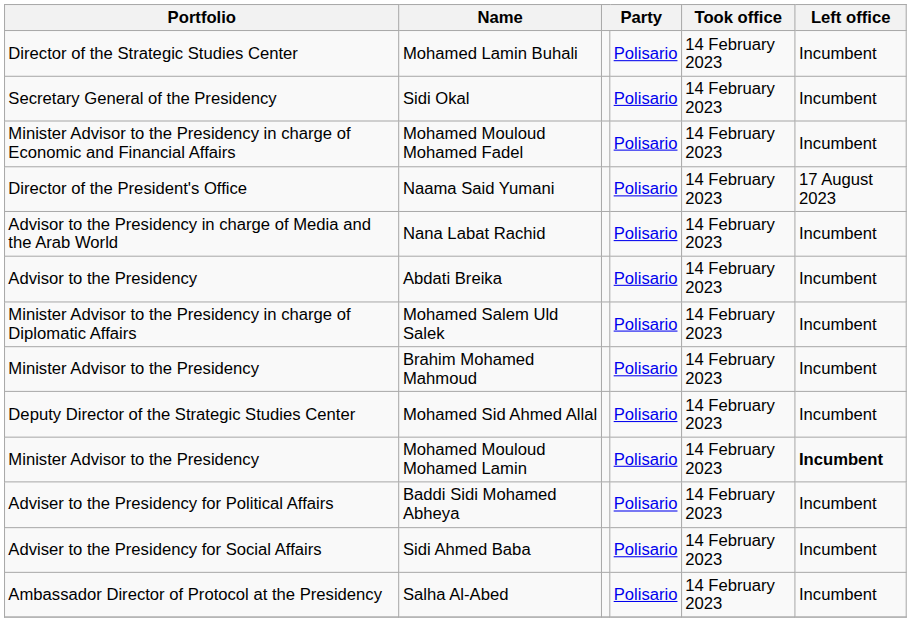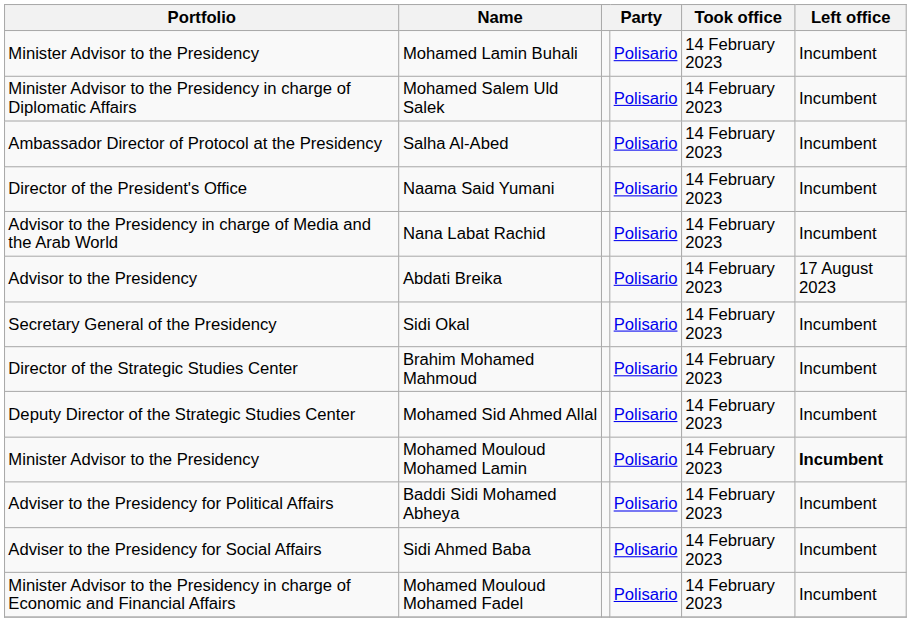Mohamed Lamin Buhali | Portfolio: Director of the Strategic Studies Center -> Minister Advisor to the Presidency
rows swapped: Mohamed Salem Uld Salek <-> Sidi Okal
rows swapped: Mohamed Mouloud Mohamed Fadel <-> Salha Al-Abed
Naama Said Yumani | Left office: 17 August 2023 -> Incumbent
Abdati Breika | Left office: Incumbent -> 17 August 2023
Brahim Mohamed Mahmoud | Portfolio: Minister Advisor to the Presidency -> Director of the Strategic Studies Center
